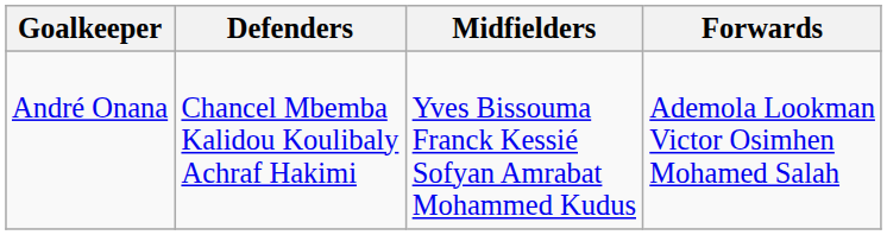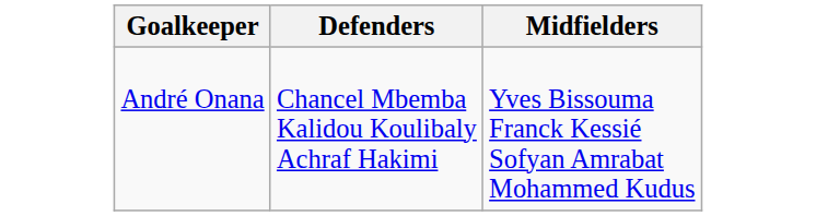- column: Forwards | Ademola Lookman Victor Osimhen Mohamed Salah
